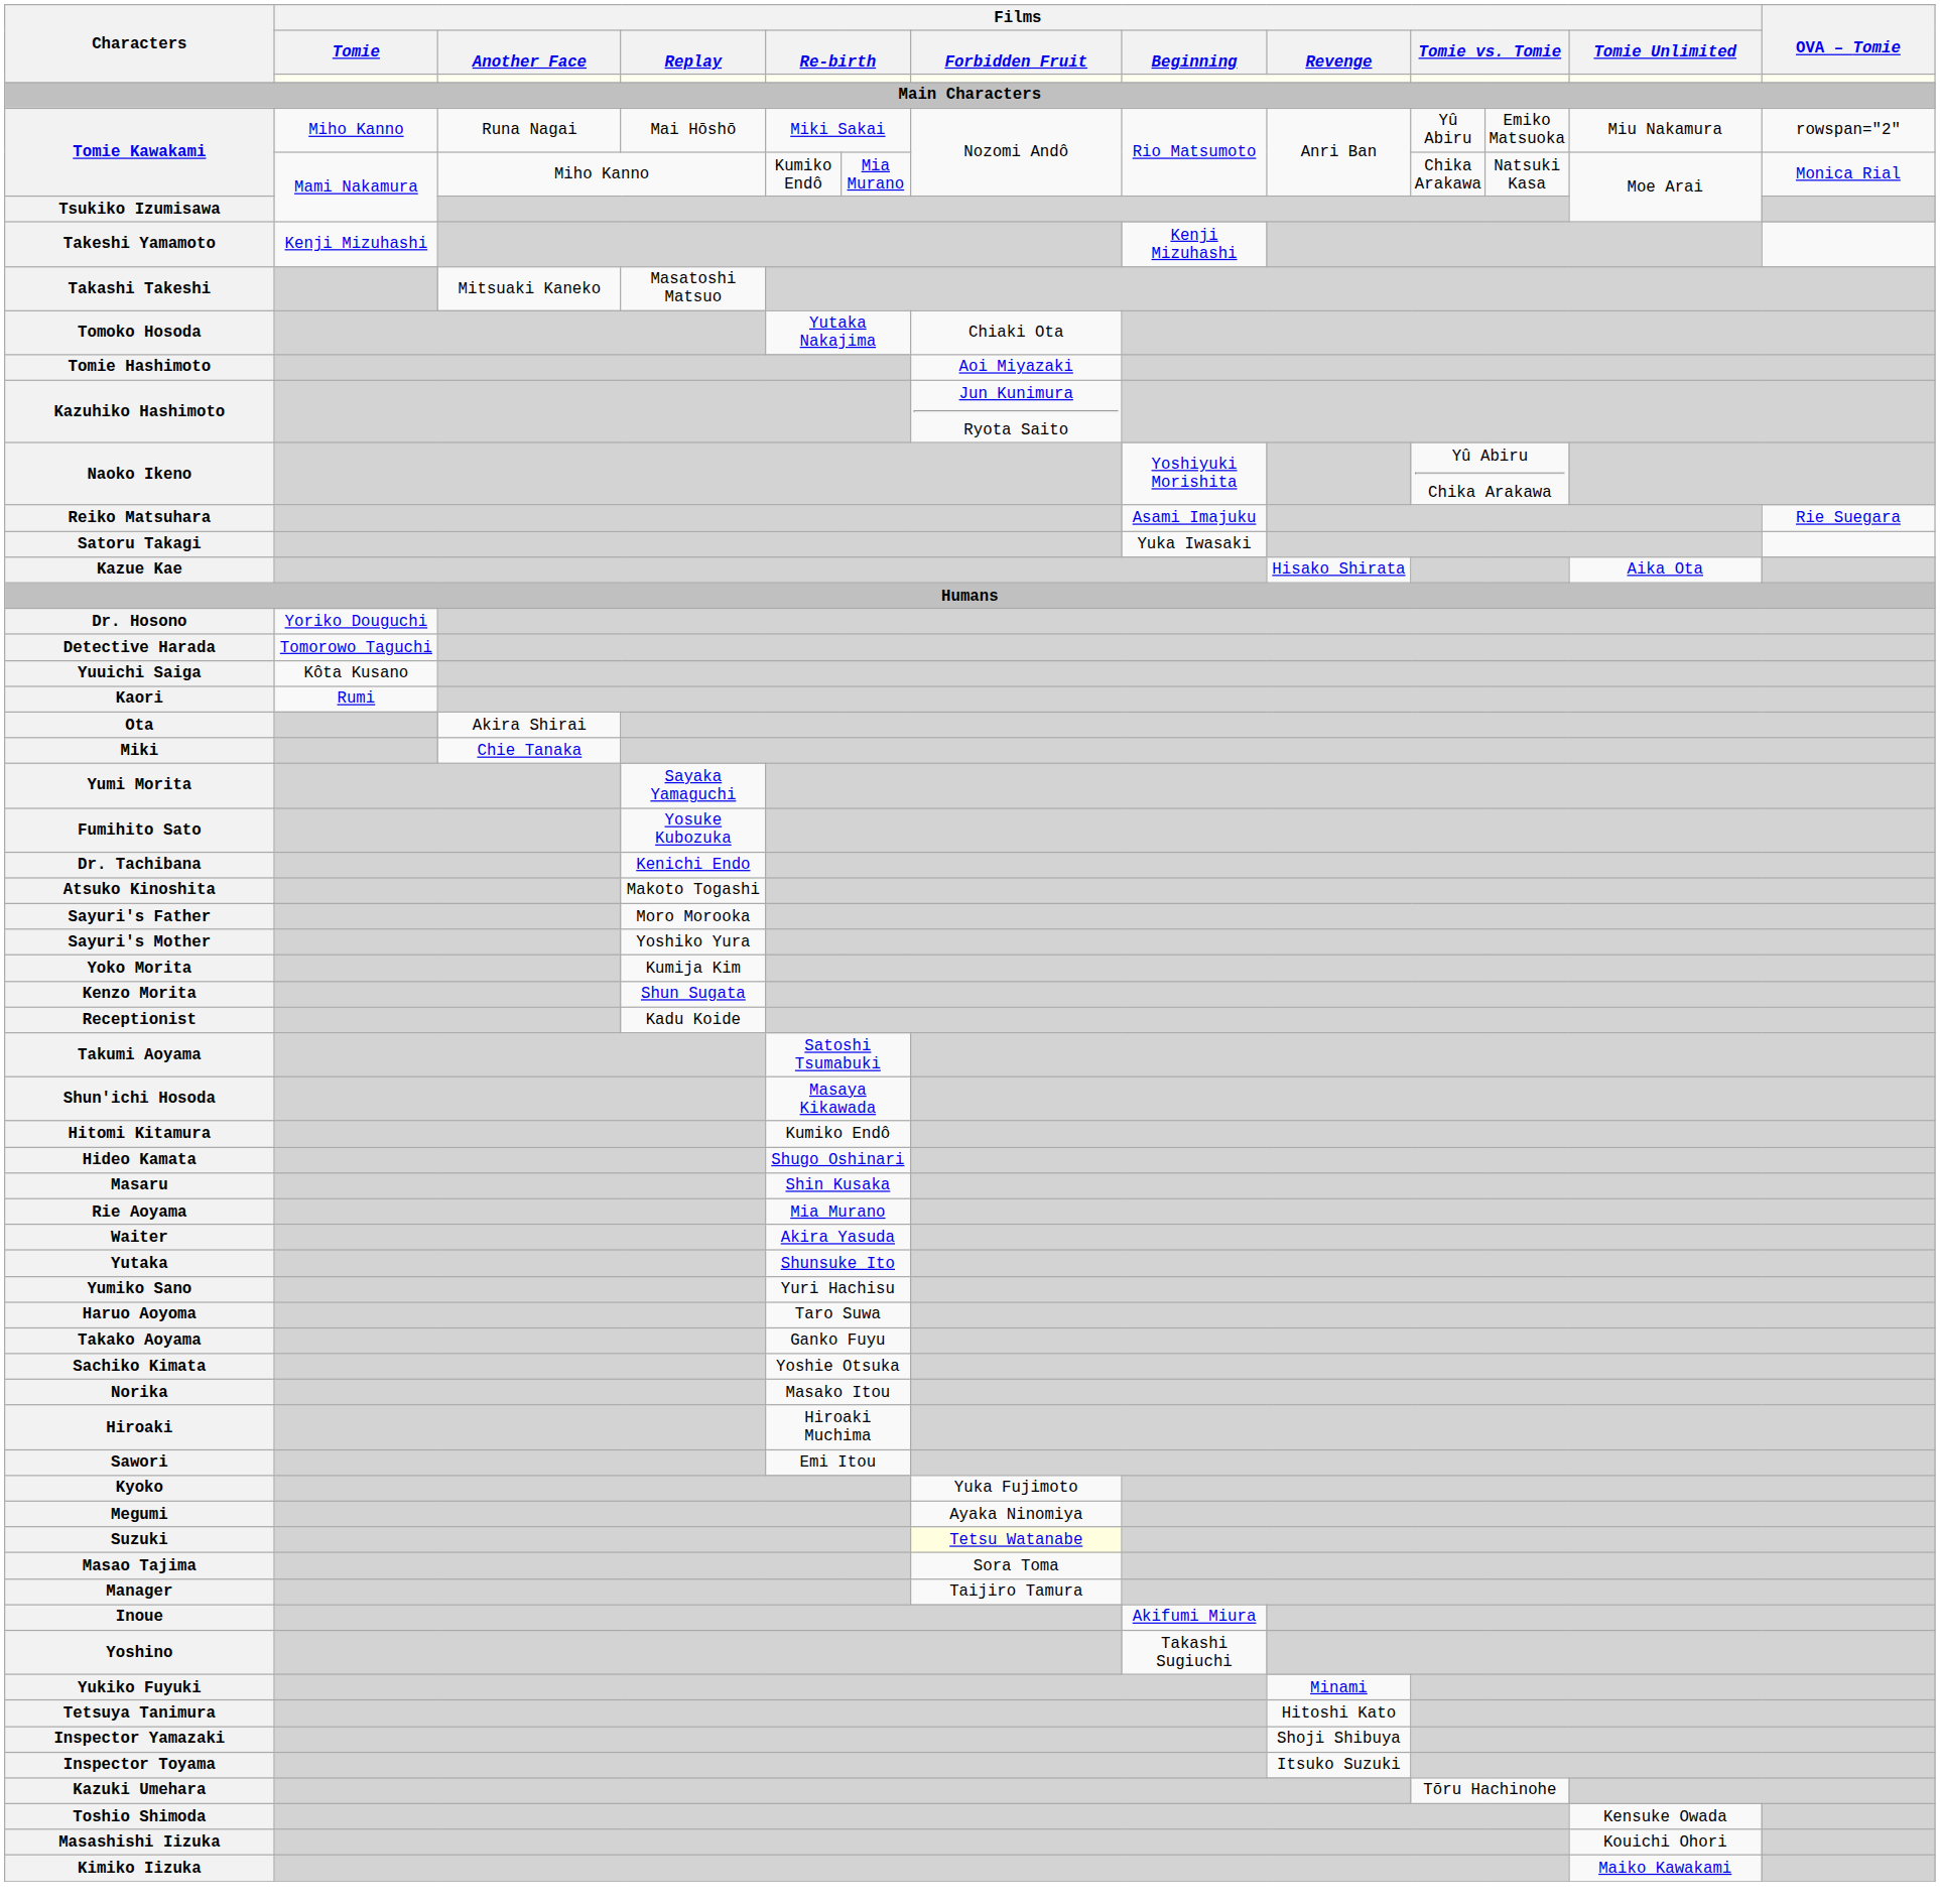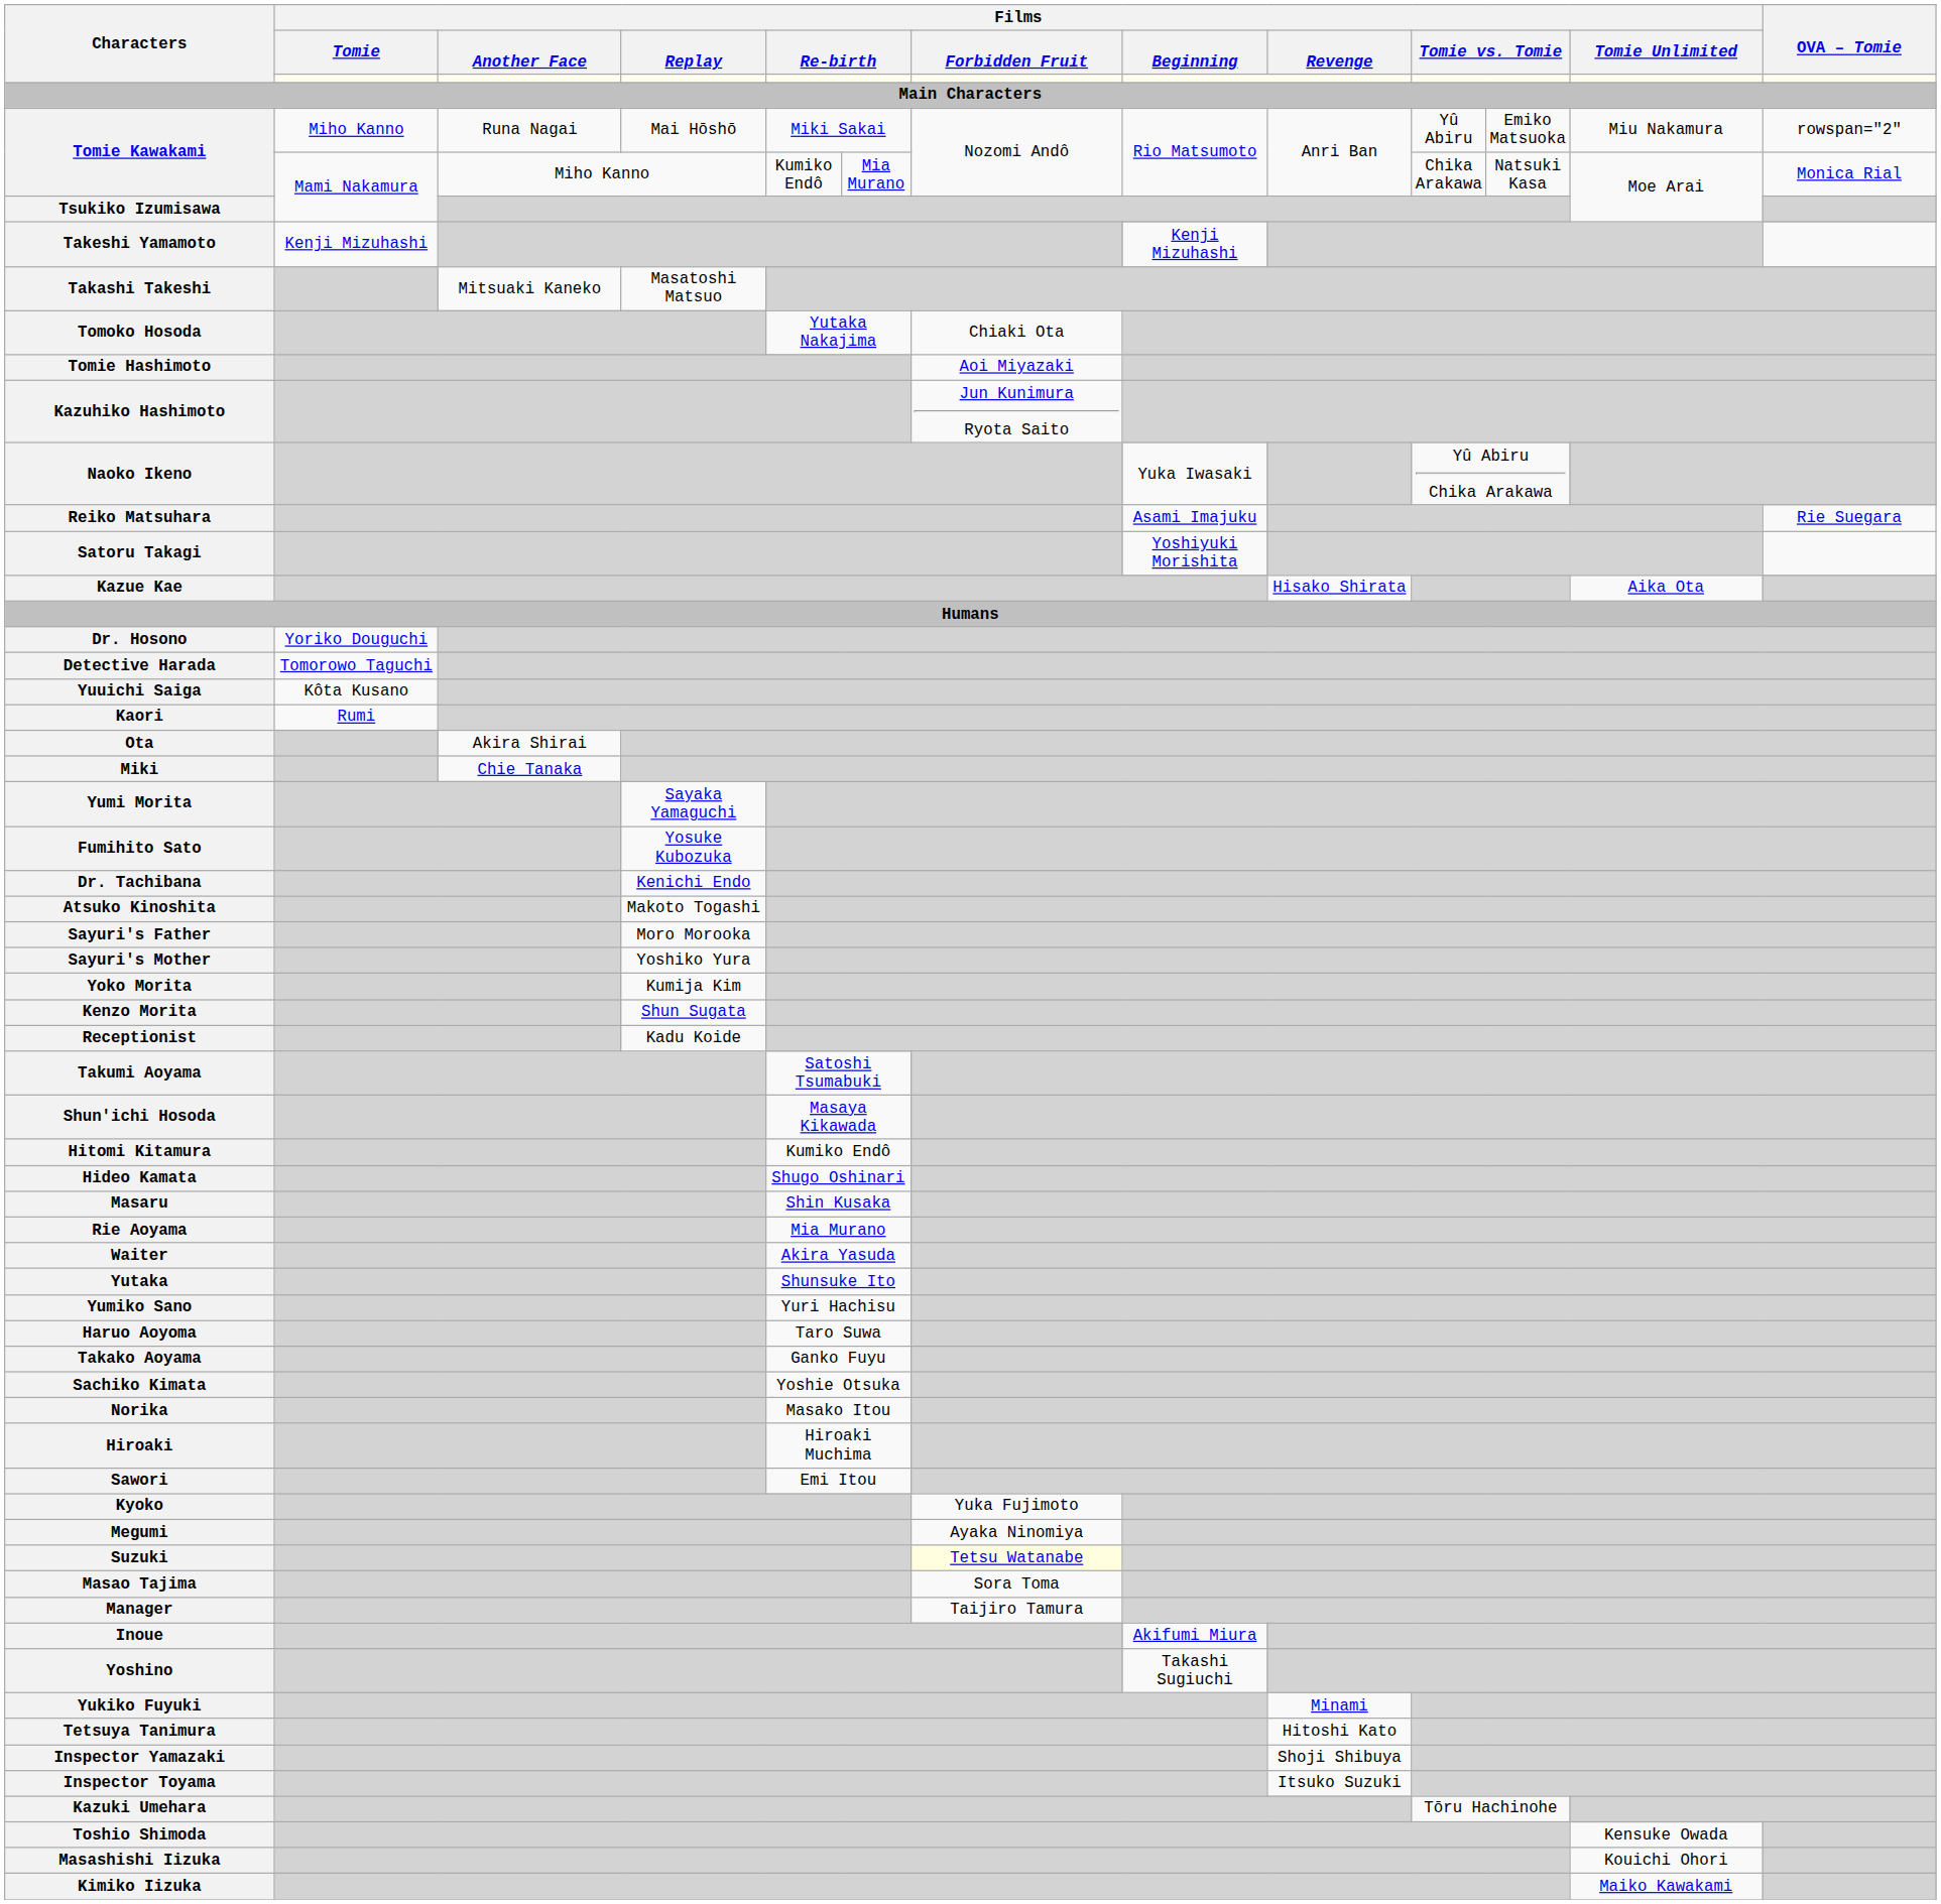Naoko Ikeno | Films / Beginning: Yoshiyuki Morishita -> Yuka Iwasaki
Satoru Takagi | Films / Beginning: Yuka Iwasaki -> Yoshiyuki Morishita
